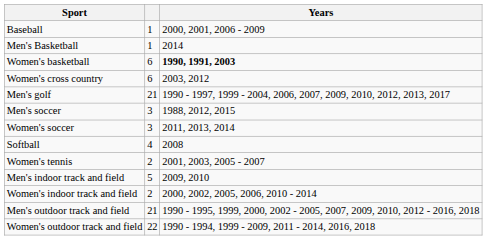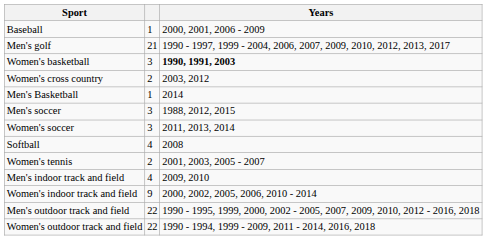rows swapped: Men's Basketball <-> Men's golf
Women's basketball | column 2: 6 -> 3
Women's cross country | column 2: 6 -> 2
Men's indoor track and field | column 2: 5 -> 4
Women's indoor track and field | column 2: 2 -> 9
Men's outdoor track and field | column 2: 21 -> 22
